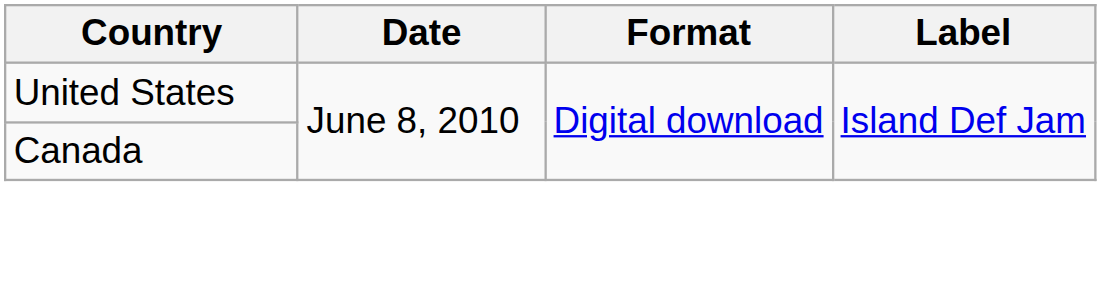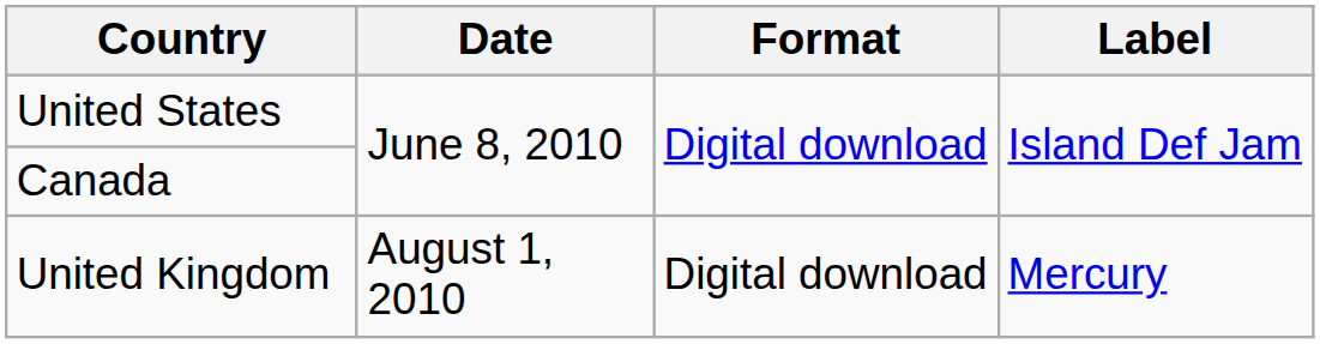+ row: United Kingdom | August 1, 2010 | Digital download | Mercury
